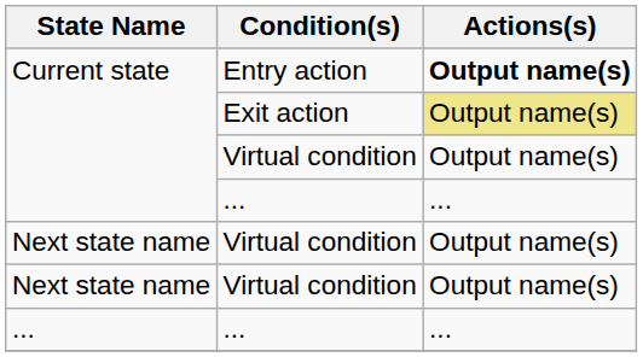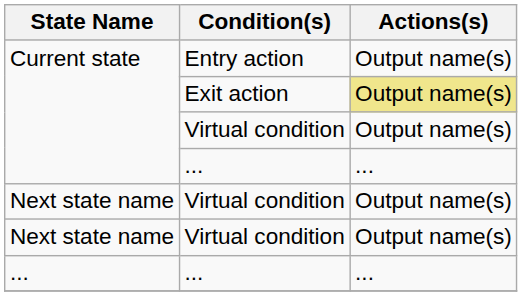Entry action | Actions(s): bold -> normal
